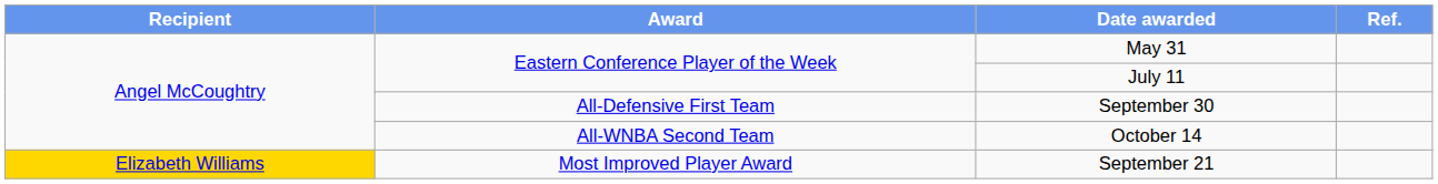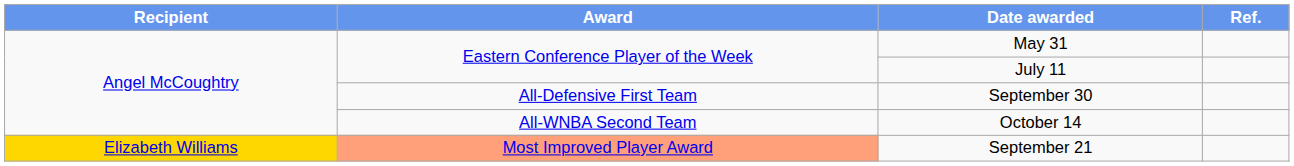September 21 | Award: no background -> lightsalmon background
